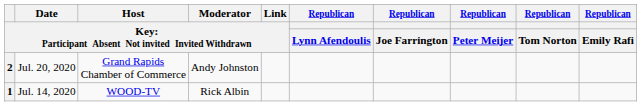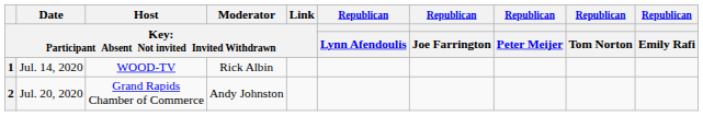rows swapped: 1 <-> 2
